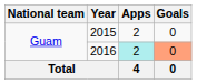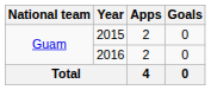2016 | Apps: paleturquoise background -> no background
2016 | Goals: lightsalmon background -> no background
